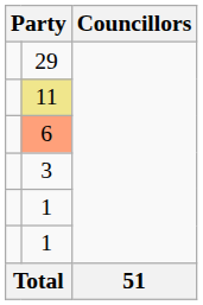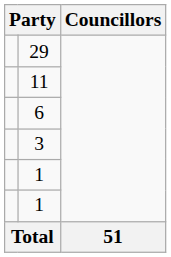11 | column 2: khaki background -> no background
6 | column 2: lightsalmon background -> no background
